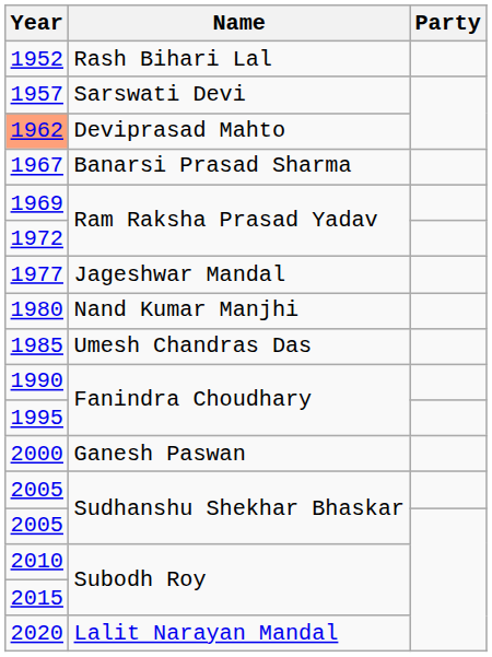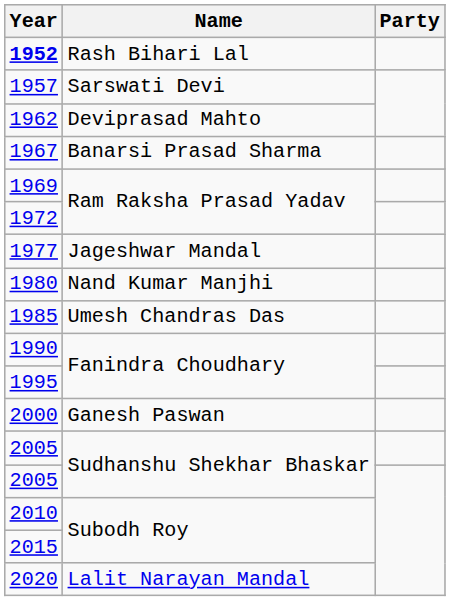1952 | Year: normal -> bold
1962 | Year: lightsalmon background -> no background
